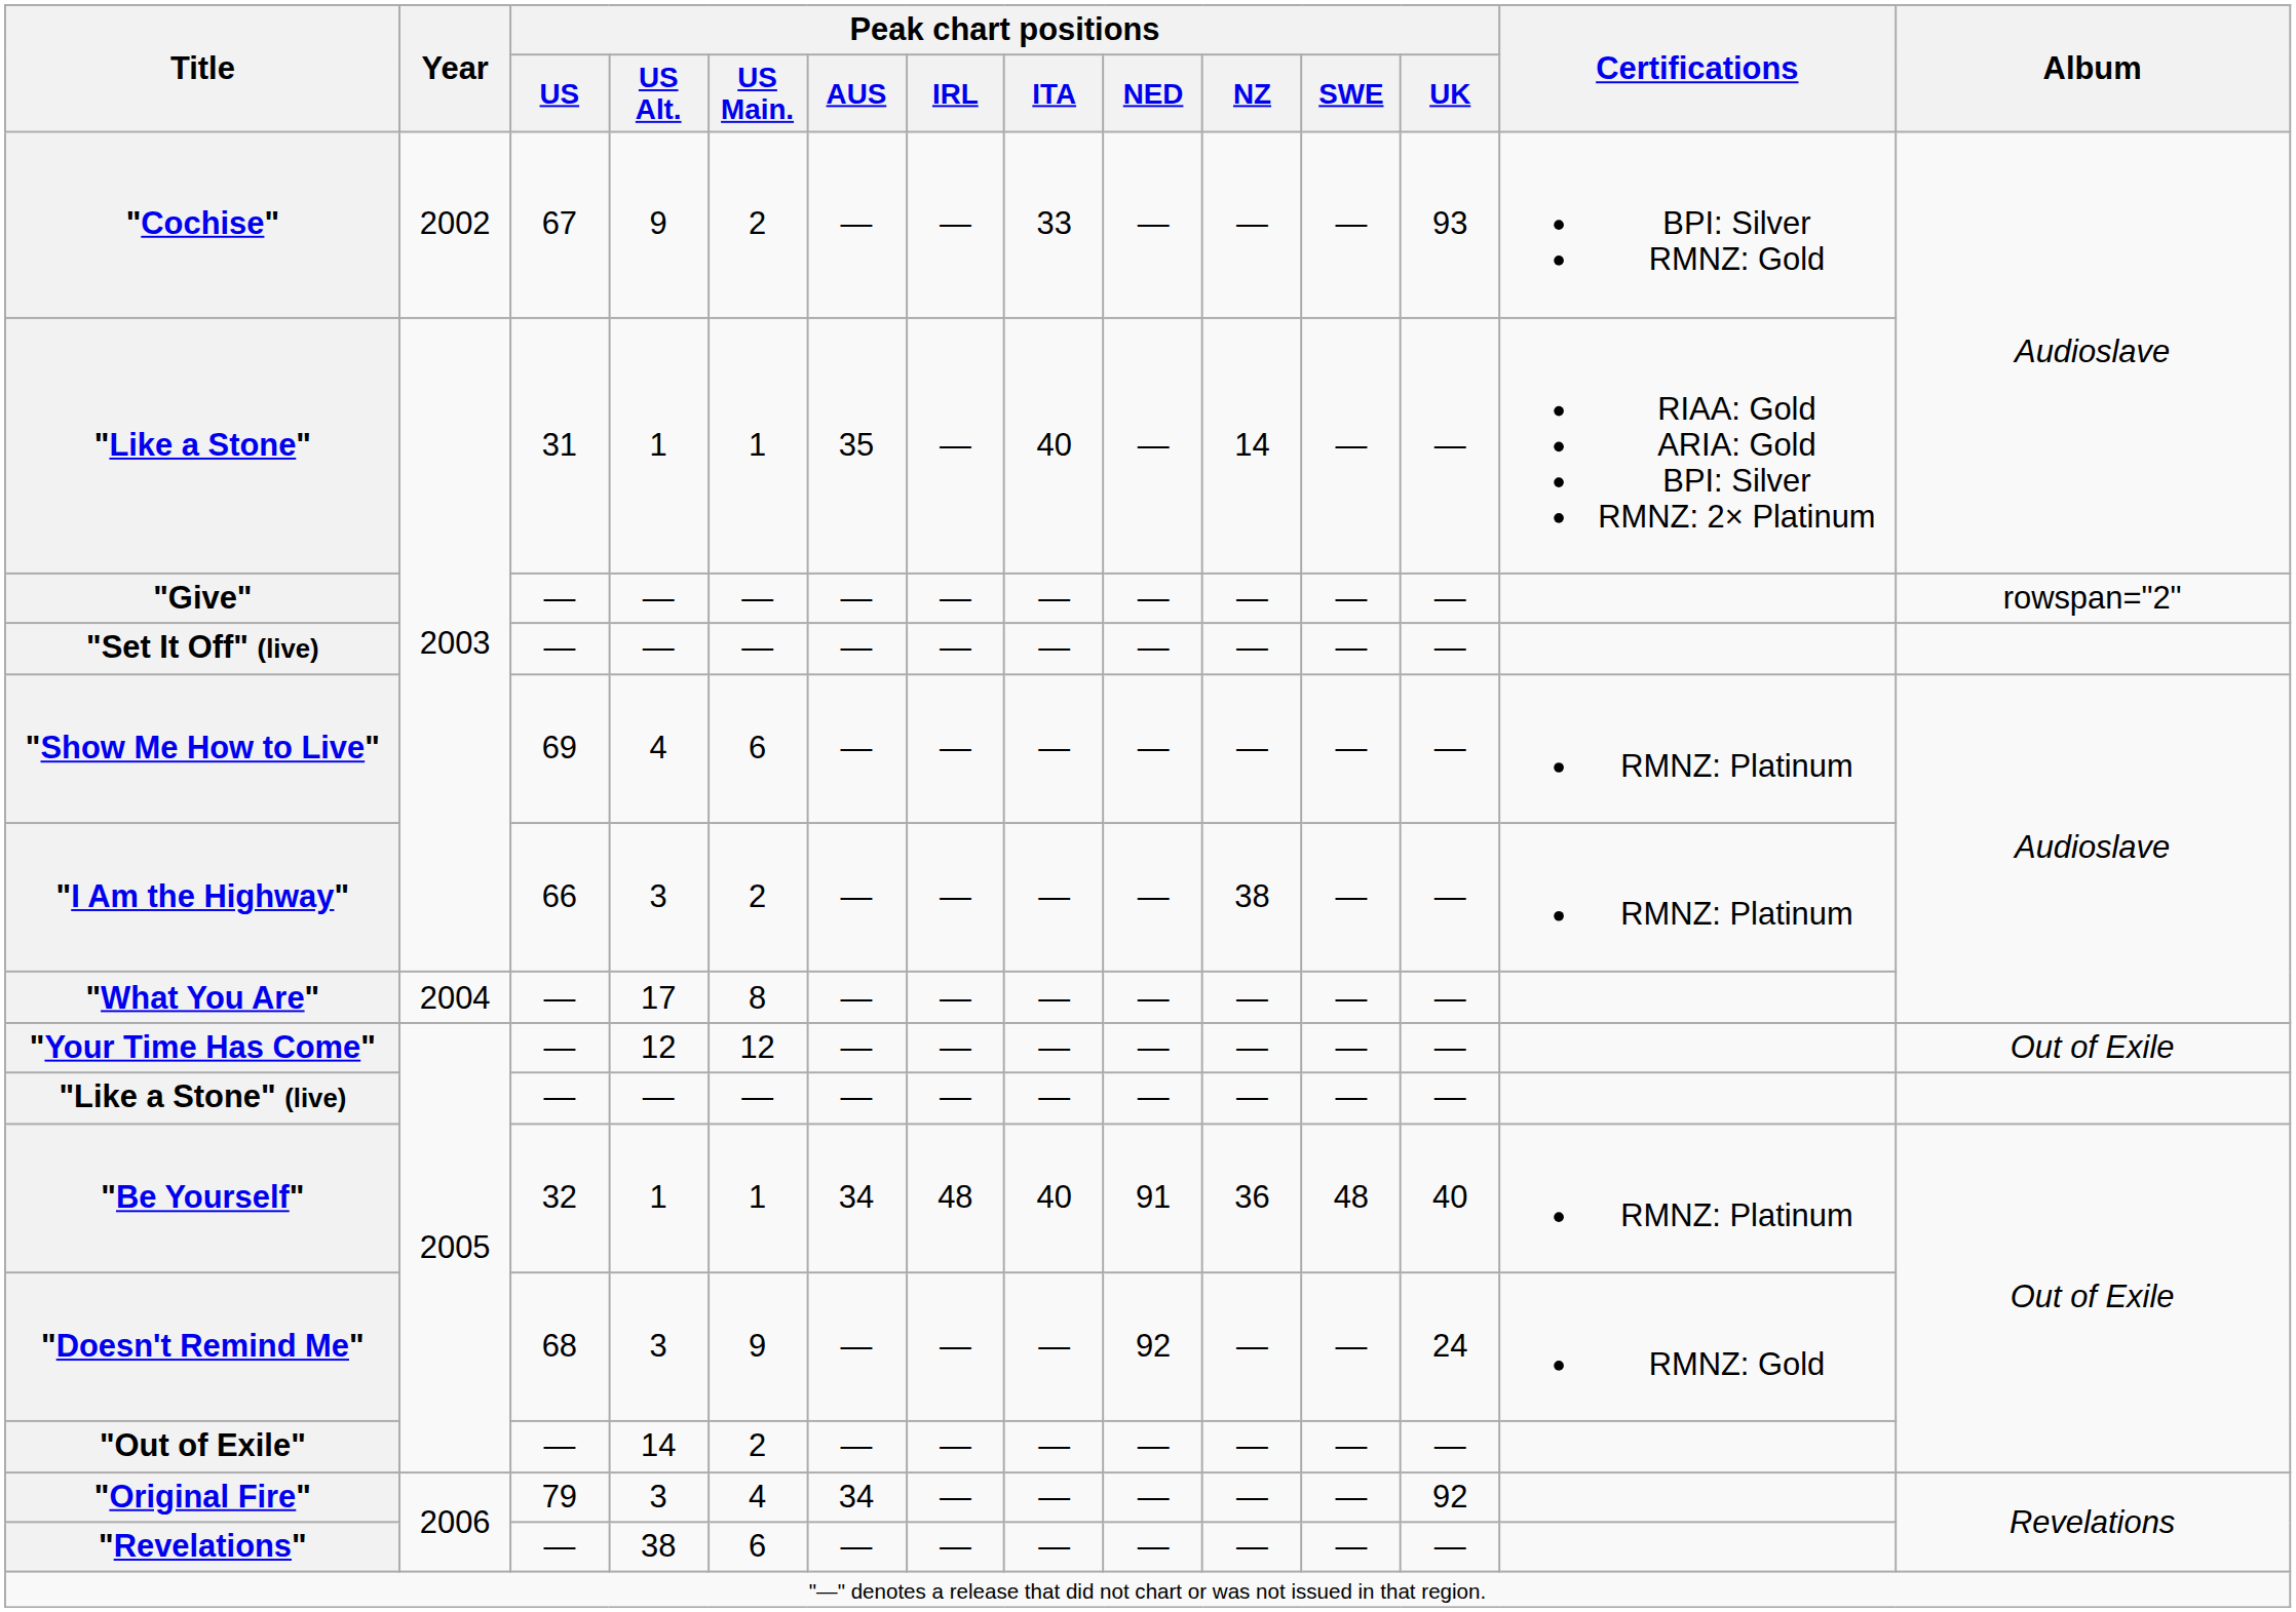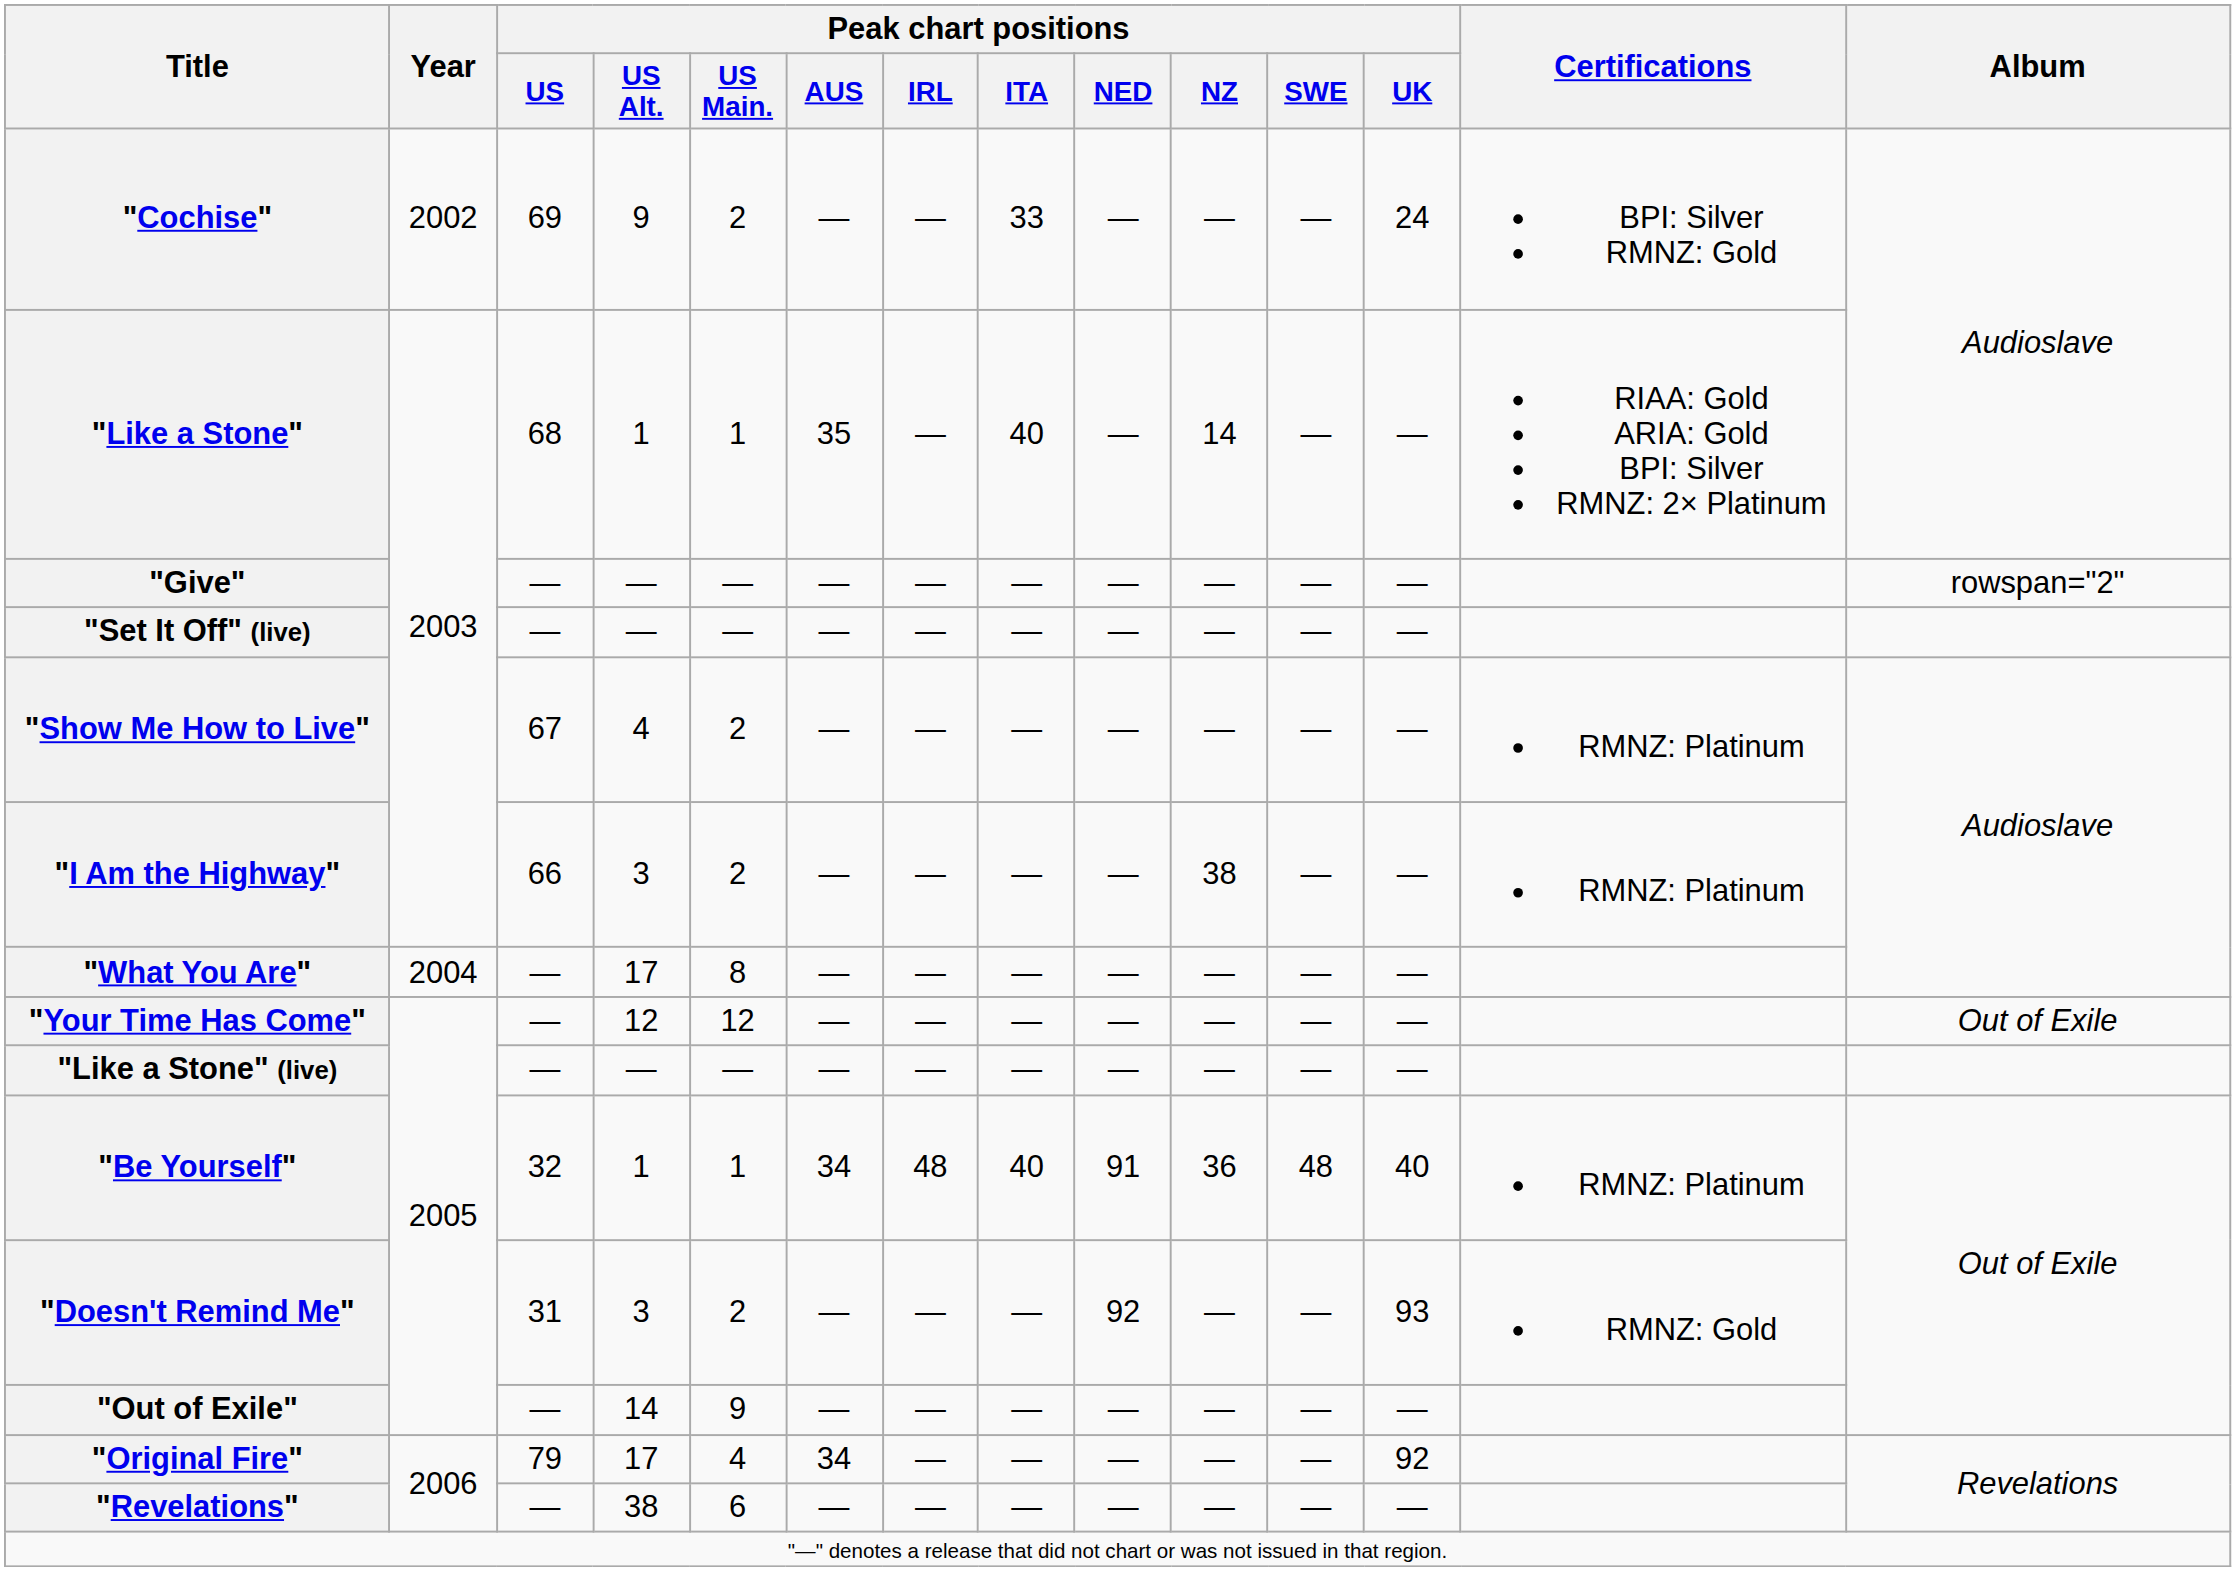"Cochise" | Peak chart positions / US: 67 -> 69
"Cochise" | Peak chart positions / UK: 93 -> 24
"Like a Stone" | Peak chart positions / US: 31 -> 68
"Show Me How to Live" | Peak chart positions / US: 69 -> 67
"Show Me How to Live" | Peak chart positions / US Main.: 6 -> 2
"Doesn't Remind Me" | Peak chart positions / US: 68 -> 31
"Doesn't Remind Me" | Peak chart positions / US Main.: 9 -> 2
"Doesn't Remind Me" | Peak chart positions / UK: 24 -> 93
"Out of Exile" | Peak chart positions / US Main.: 2 -> 9
"Original Fire" | Peak chart positions / US Alt.: 3 -> 17
